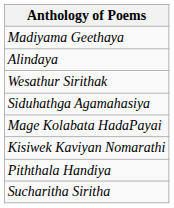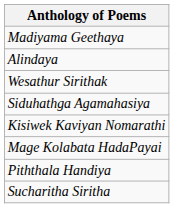row 6 | column 1: Mage Kolabata HadaPayai -> Kisiwek Kaviyan Nomarathi
row 7 | column 1: Kisiwek Kaviyan Nomarathi -> Mage Kolabata HadaPayai
